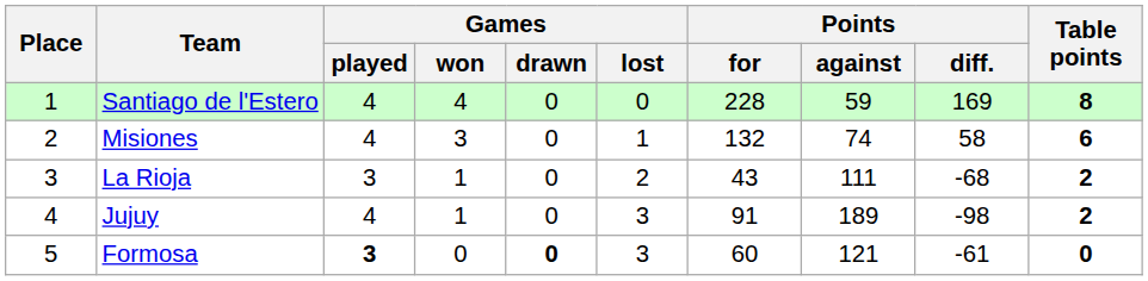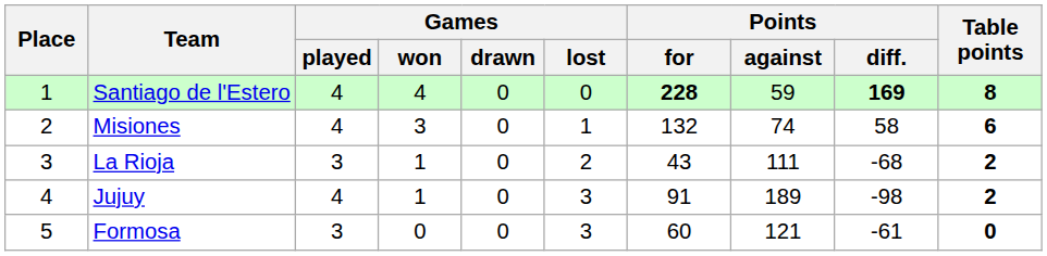Santiago de l'Estero | Points / for: normal -> bold
Santiago de l'Estero | Points / diff.: normal -> bold
Formosa | Games / played: bold -> normal
Formosa | Games / drawn: bold -> normal
